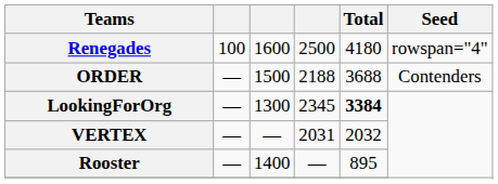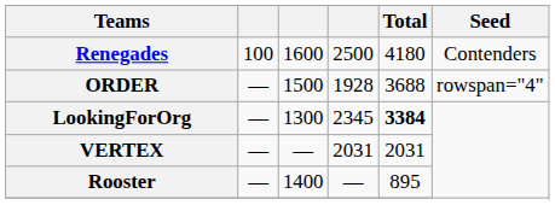Renegades | Seed: rowspan="4" -> Contenders
ORDER | column 4: 2188 -> 1928
ORDER | Seed: Contenders -> rowspan="4"
VERTEX | Total: 2032 -> 2031
